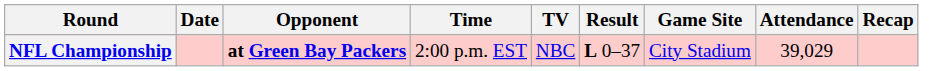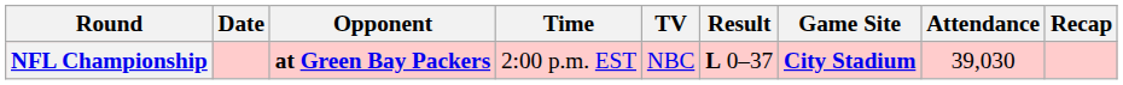NFL Championship | Game Site: normal -> bold
NFL Championship | Attendance: 39,029 -> 39,030
